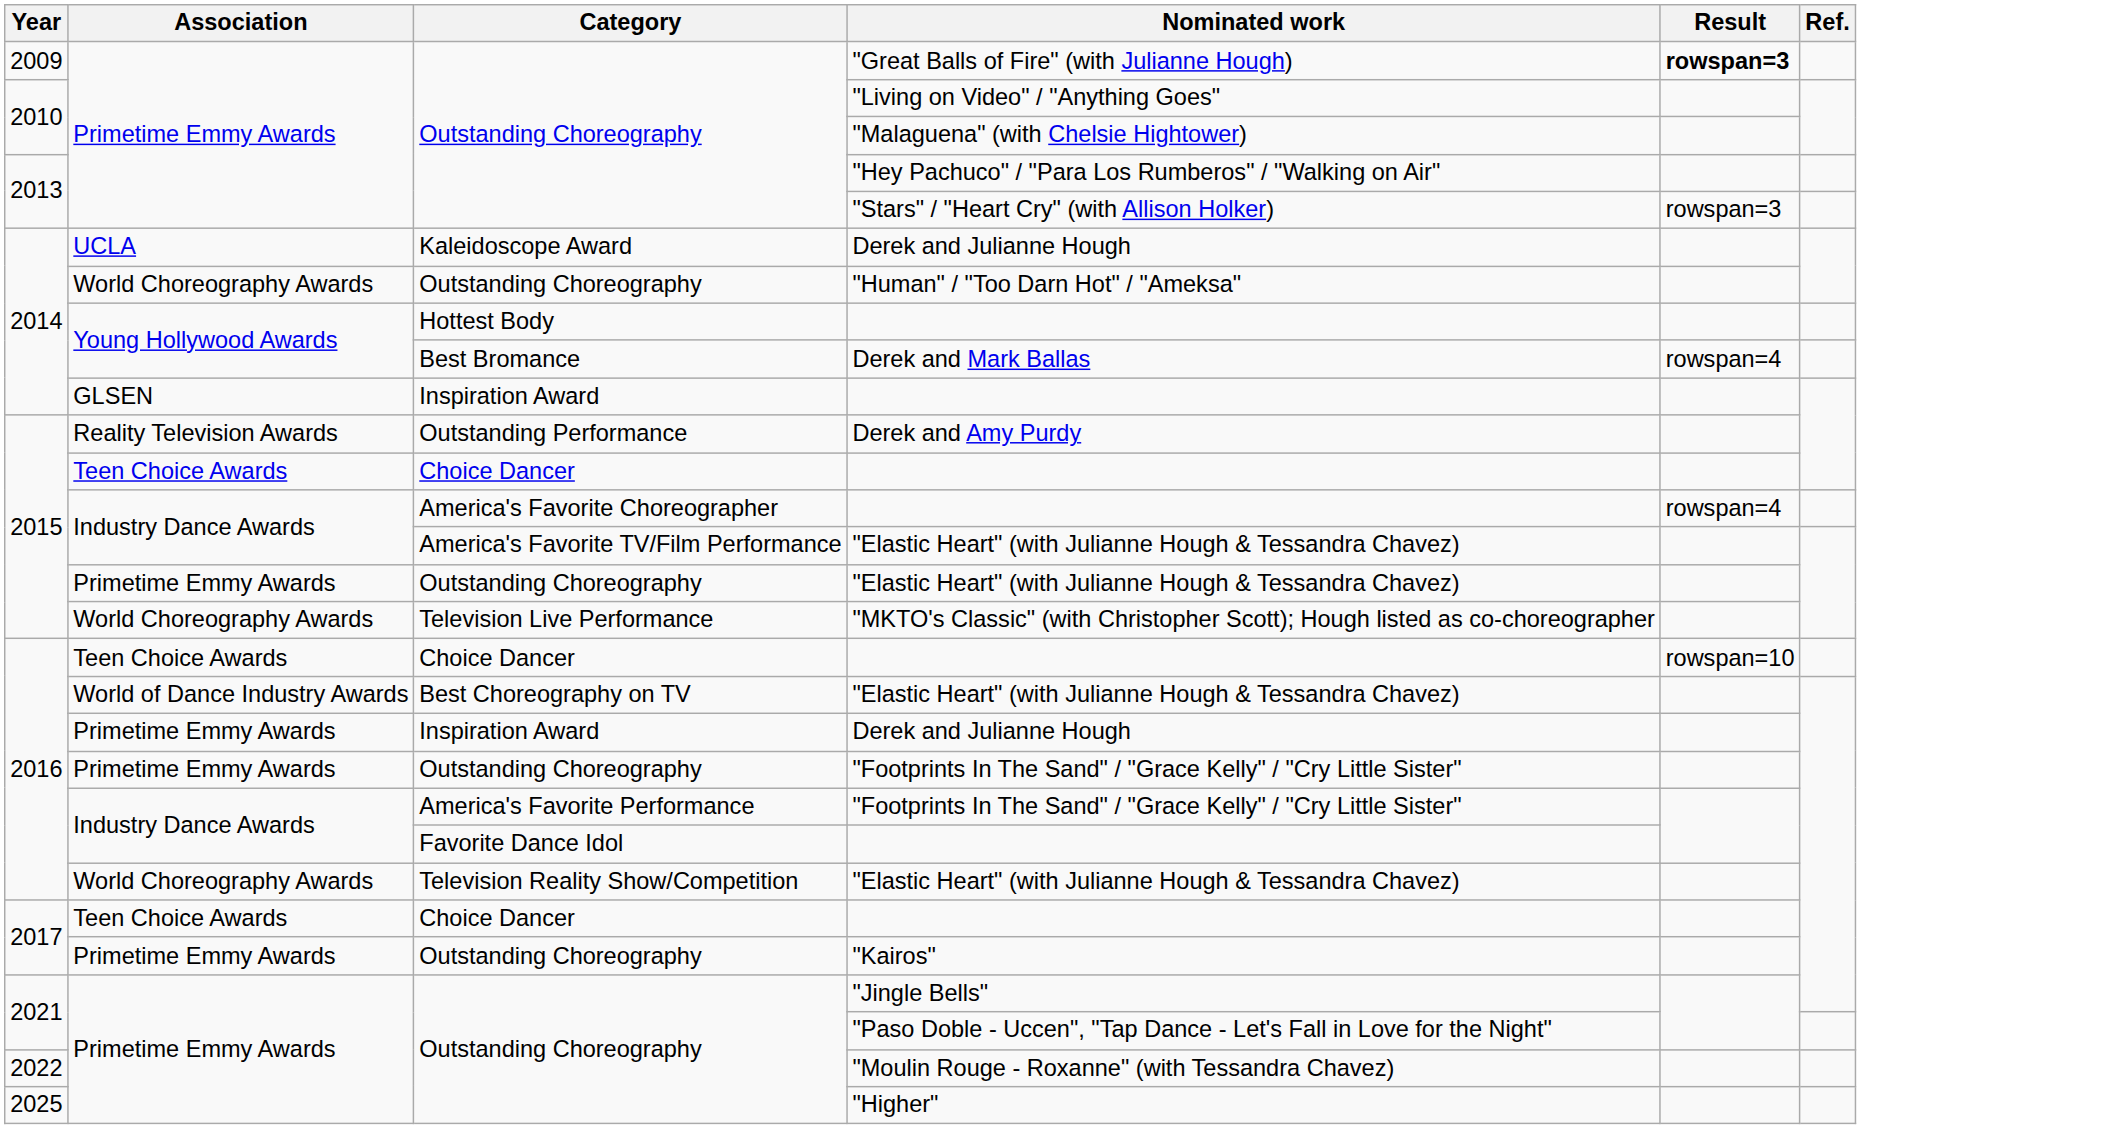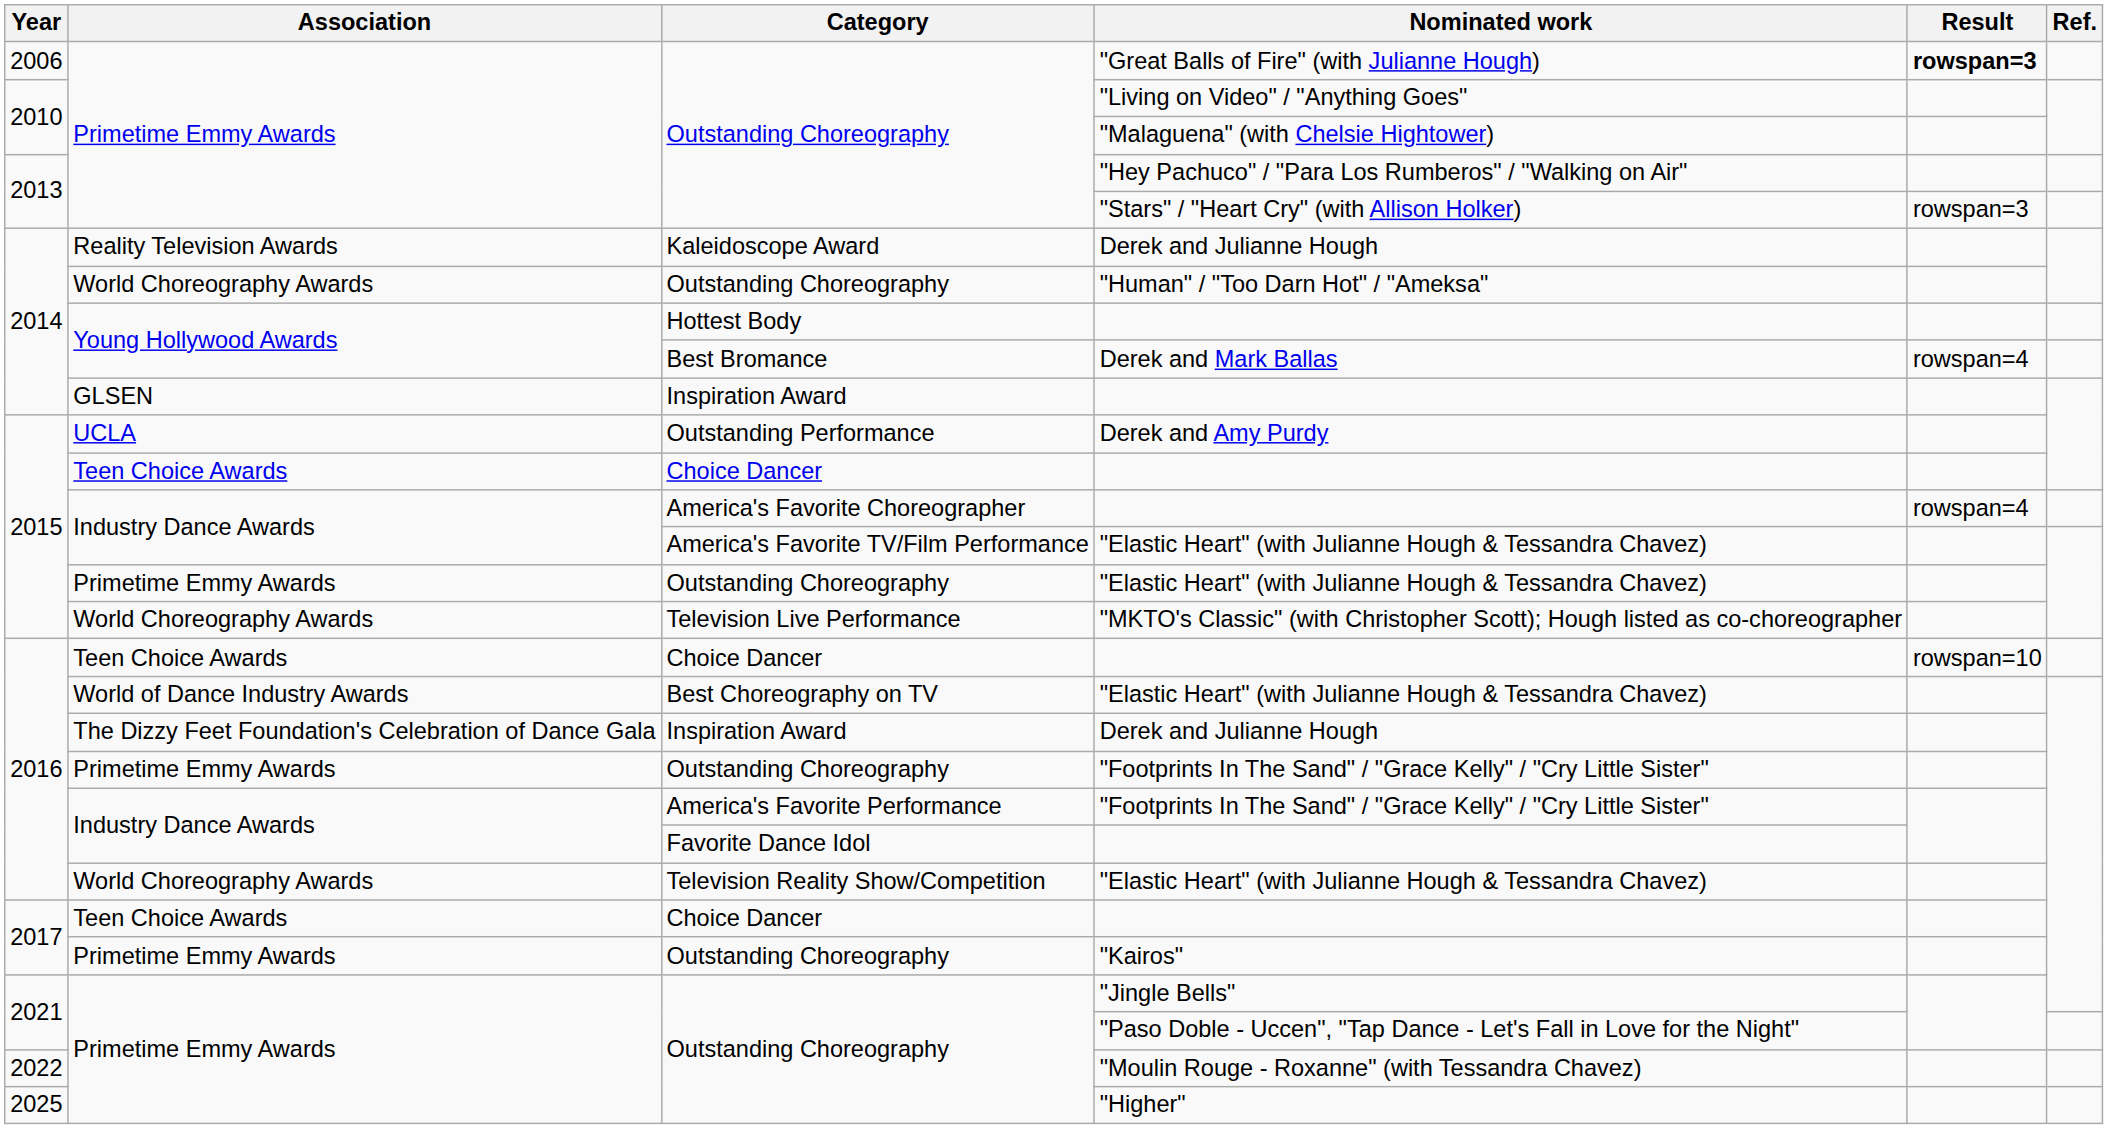"Great Balls of Fire" (with Julianne Hough) | Year: 2009 -> 2006
Kaleidoscope Award / Derek and Julianne Hough | Association: UCLA -> Reality Television Awards
Derek and Amy Purdy | Association: Reality Television Awards -> UCLA
Inspiration Award / Derek and Julianne Hough | Association: Primetime Emmy Awards -> The Dizzy Feet Foundation's Celebration of Dance Gala
